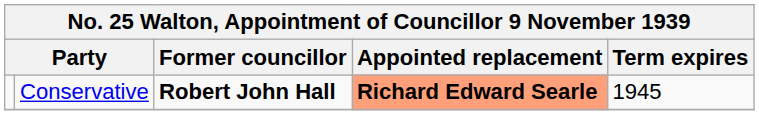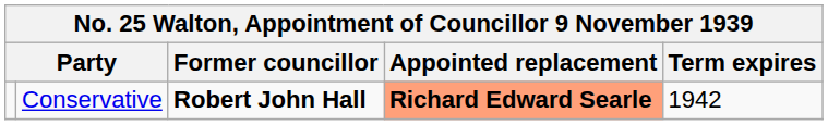Conservative | Term expires: 1945 -> 1942
